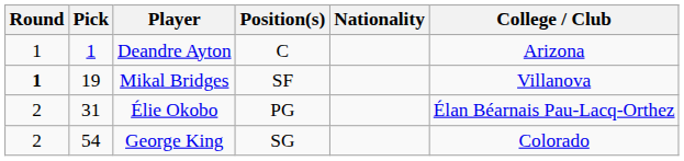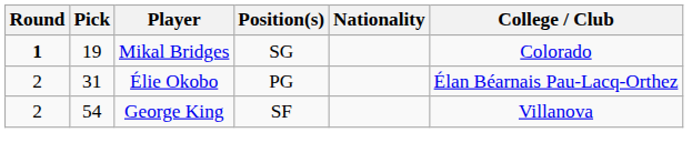- row: 1 | 1 | Deandre Ayton | C | Arizona
Mikal Bridges | Position(s): SF -> SG
Mikal Bridges | College / Club: Villanova -> Colorado
George King | Position(s): SG -> SF
George King | College / Club: Colorado -> Villanova
